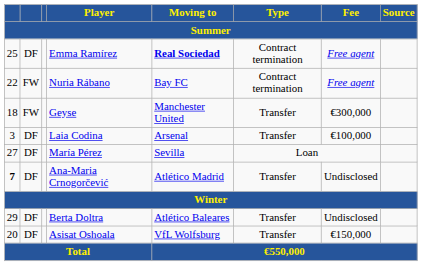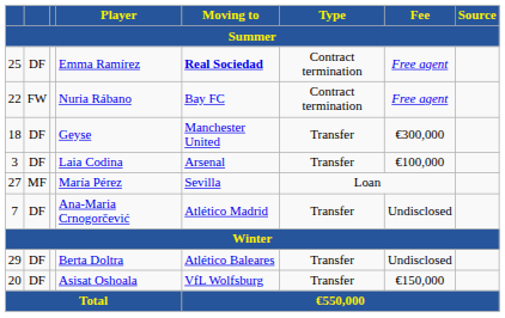Geyse | column 2: FW -> DF
María Pérez | column 2: DF -> MF
Ana-Maria Crnogorčević | column 1: bold -> normal
